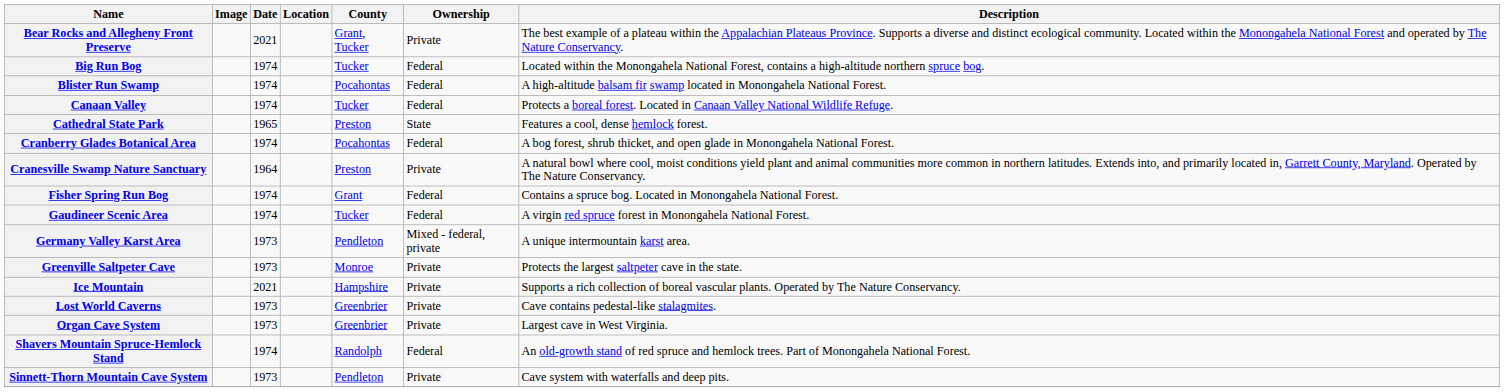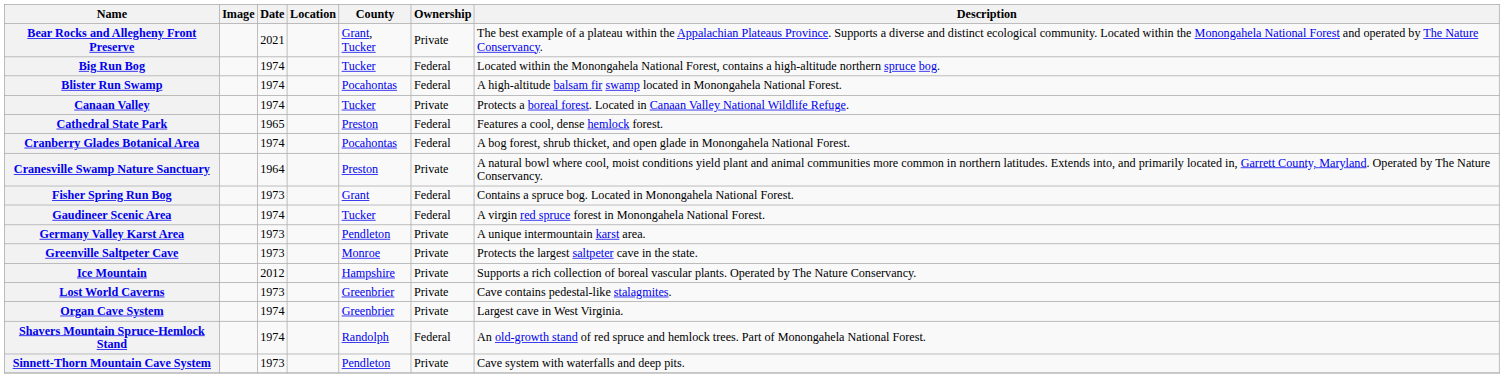Canaan Valley | Ownership: Federal -> Private
Cathedral State Park | Ownership: State -> Federal
Fisher Spring Run Bog | Date: 1974 -> 1973
Germany Valley Karst Area | Ownership: Mixed - federal, private -> Private
Ice Mountain | Date: 2021 -> 2012
Organ Cave System | Date: 1973 -> 1974
